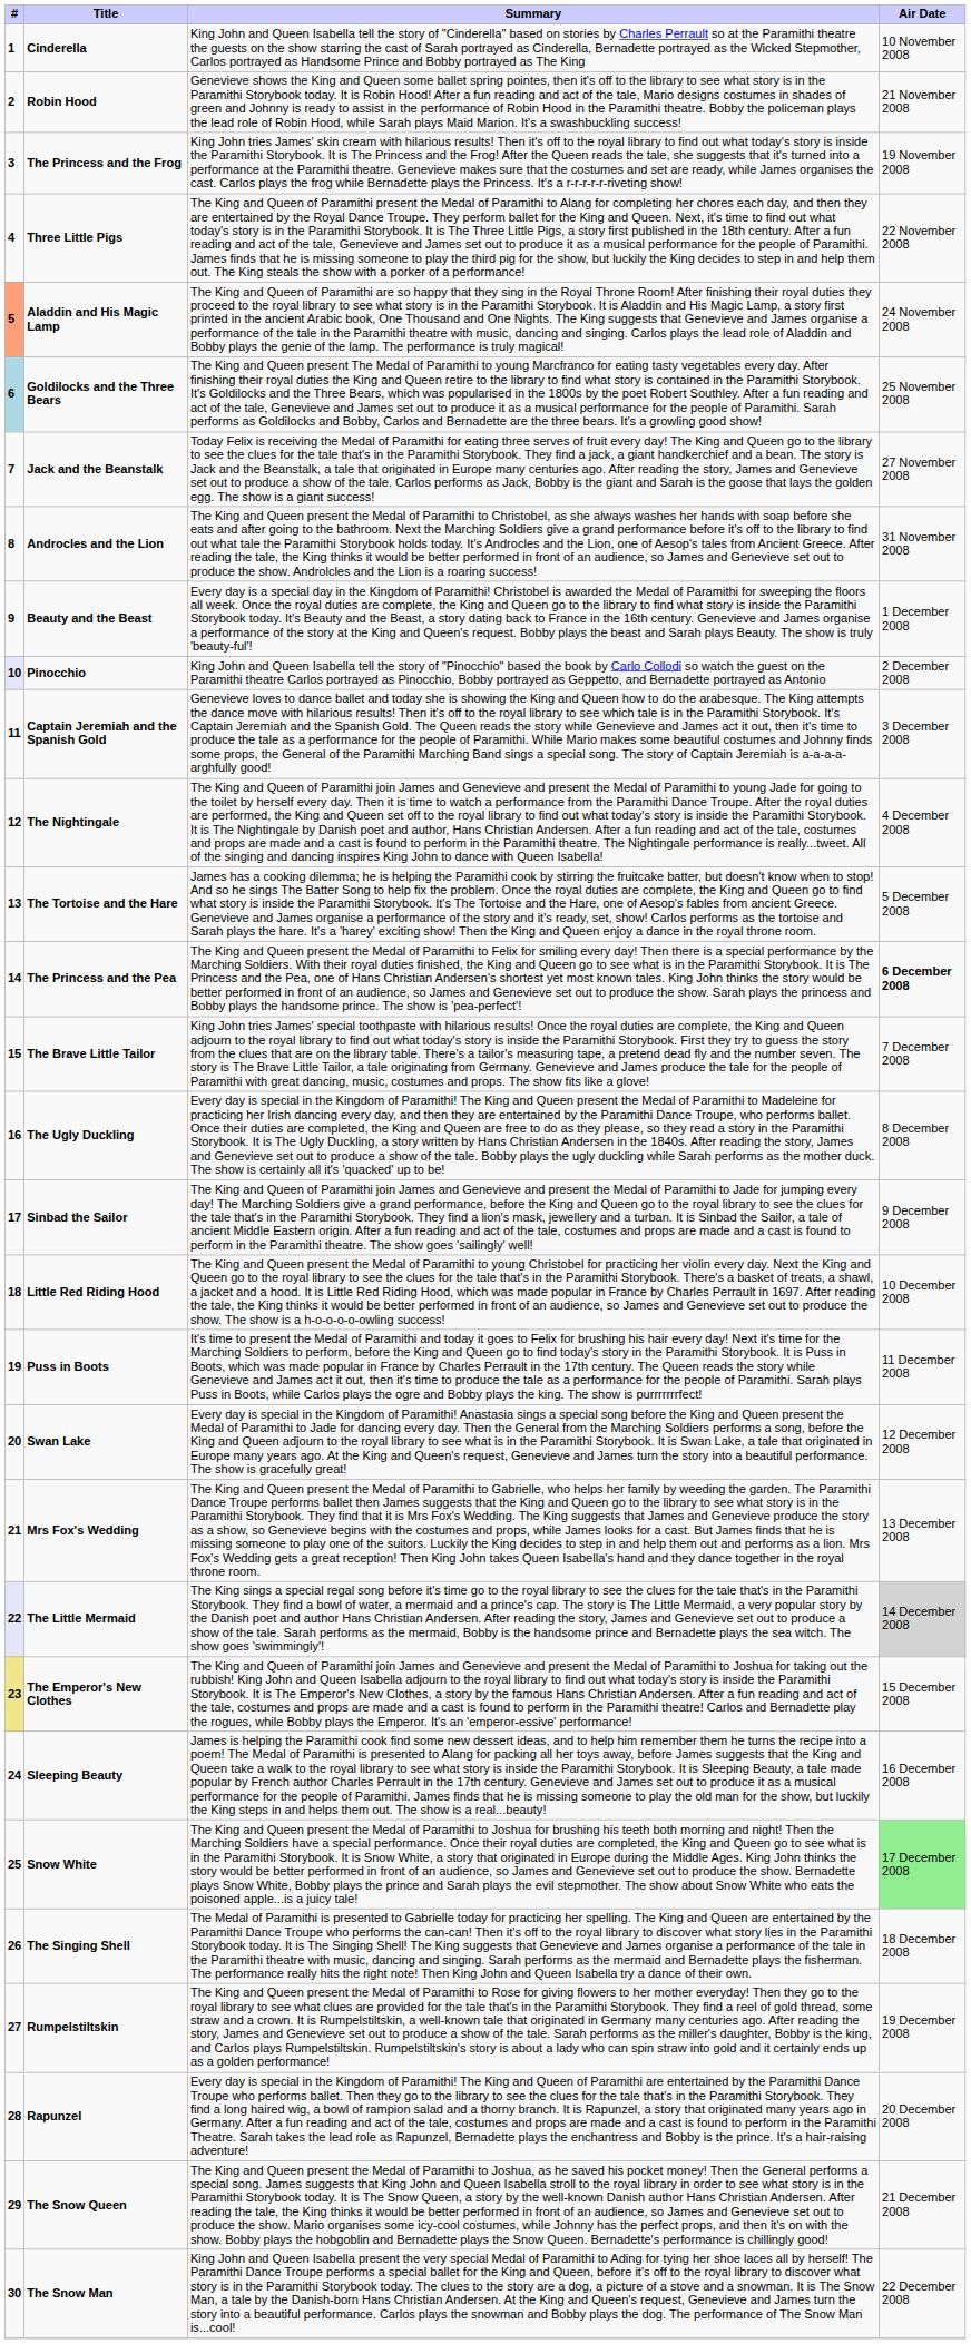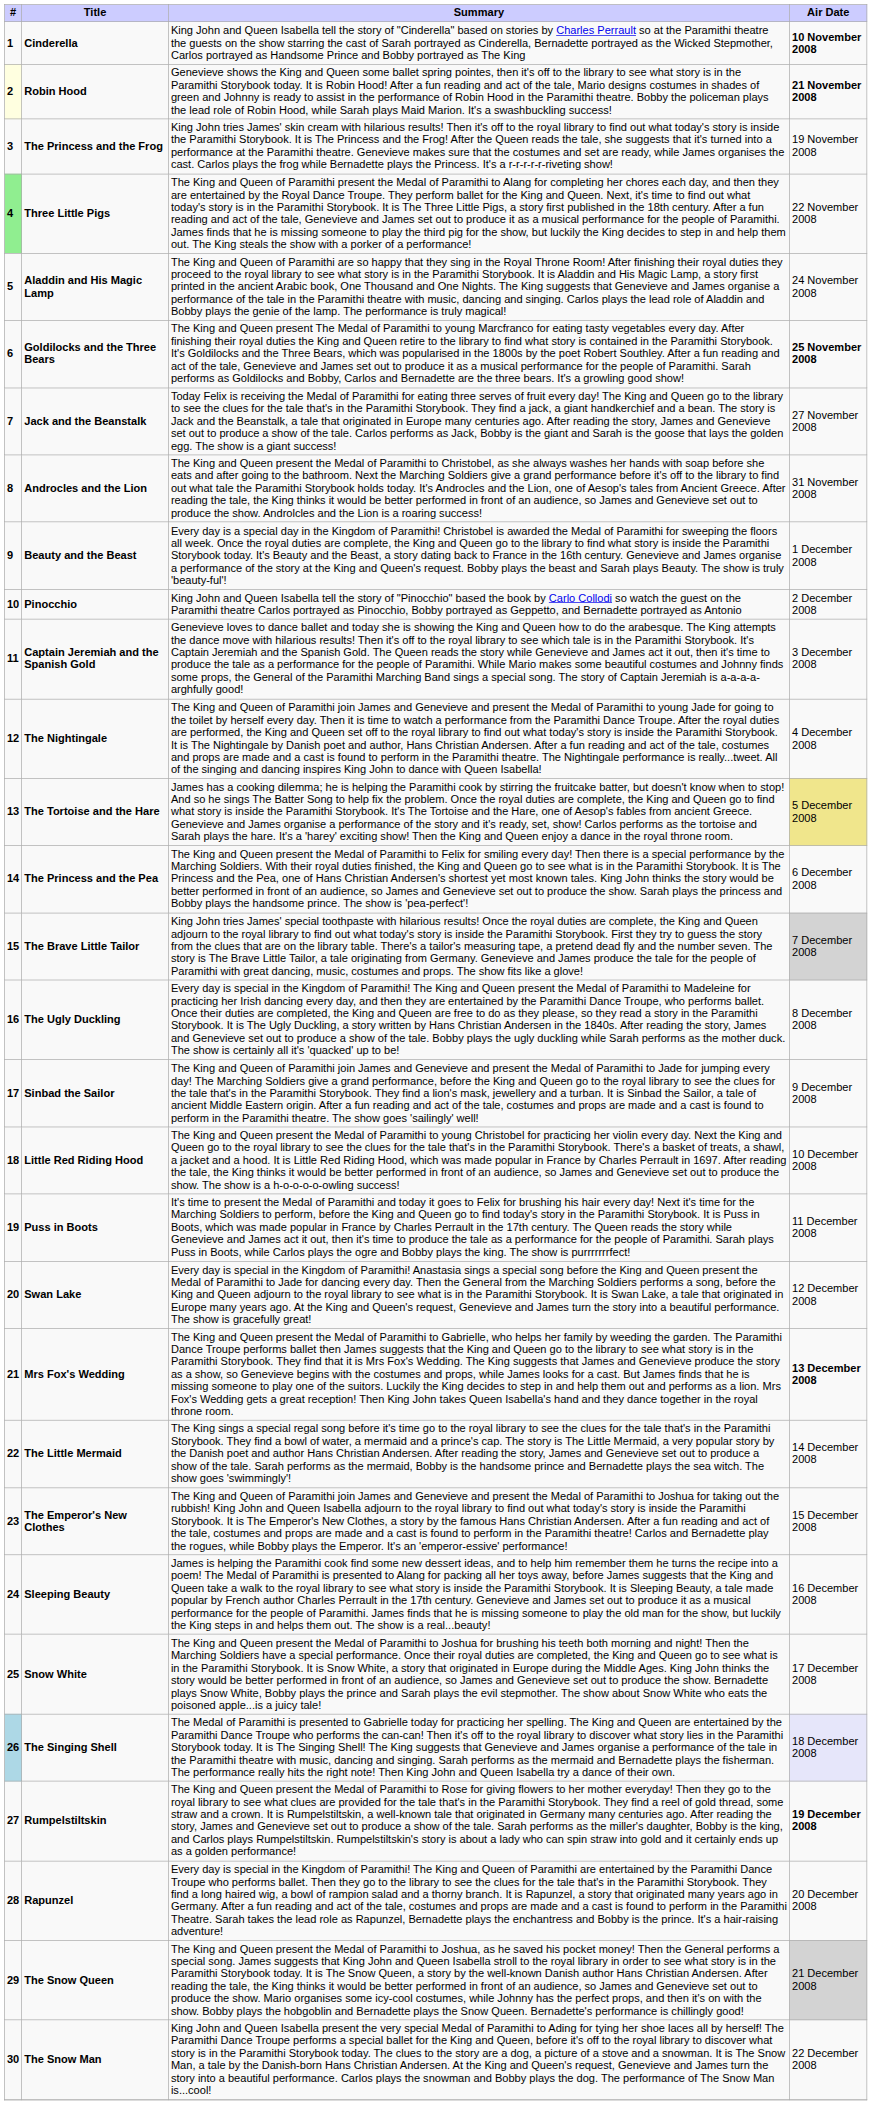Cinderella | Air Date: normal -> bold
Robin Hood | #: no background -> lightyellow background
Robin Hood | Air Date: normal -> bold
Three Little Pigs | #: no background -> lightgreen background
Aladdin and His Magic Lamp | #: lightsalmon background -> no background
Goldilocks and the Three Bears | #: lightblue background -> no background
Goldilocks and the Three Bears | Air Date: normal -> bold
Pinocchio | #: lavender background -> no background
The Tortoise and the Hare | Air Date: no background -> khaki background
The Princess and the Pea | Air Date: bold -> normal
The Brave Little Tailor | Air Date: no background -> lightgrey background
Mrs Fox's Wedding | Air Date: normal -> bold
The Little Mermaid | #: lavender background -> no background
The Little Mermaid | Air Date: lightgrey background -> no background
The Emperor's New Clothes | #: khaki background -> no background
Snow White | Air Date: lightgreen background -> no background
The Singing Shell | #: no background -> lightblue background
The Singing Shell | Air Date: no background -> lavender background
Rumpelstiltskin | Air Date: normal -> bold
The Snow Queen | Air Date: no background -> lightgrey background
